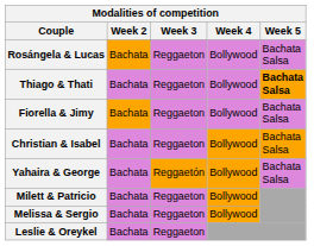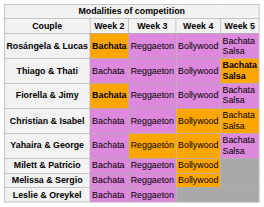Rosángela & Lucas | Modalities of competition / Week 2: normal -> bold
Fiorella & Jimy | Modalities of competition / Week 2: normal -> bold
